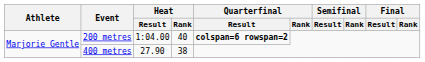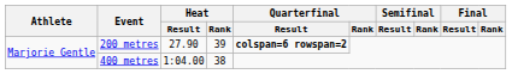200 metres | Heat / Result: 1:04.00 -> 27.90
200 metres | Heat / Rank: 40 -> 39
400 metres | Heat / Result: 27.90 -> 1:04.00
